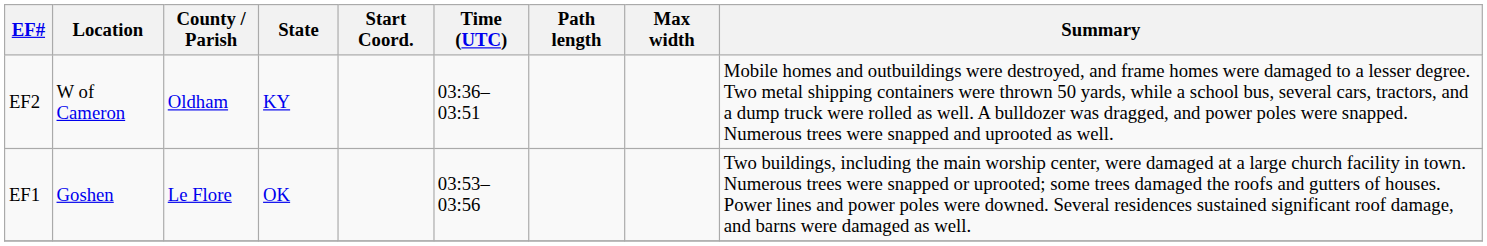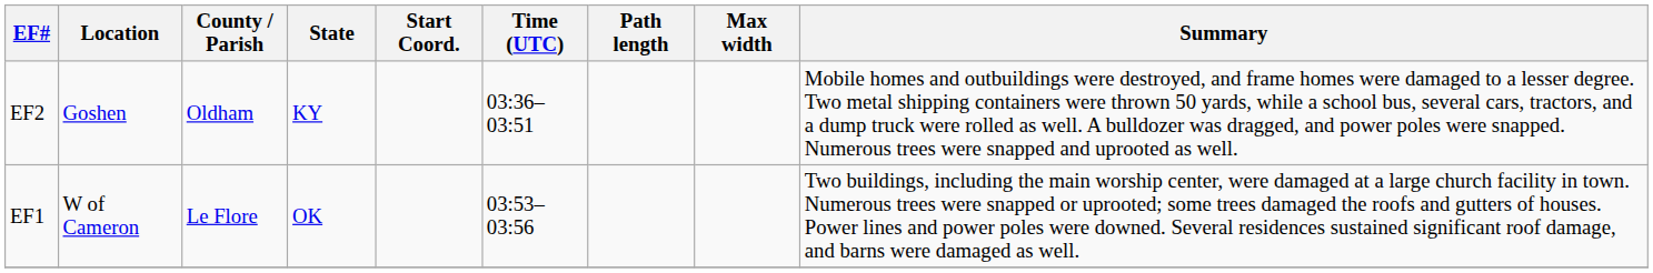EF2 | Location: W of Cameron -> Goshen
EF1 | Location: Goshen -> W of Cameron
